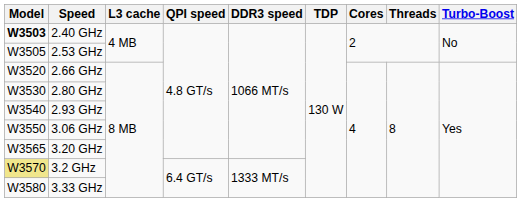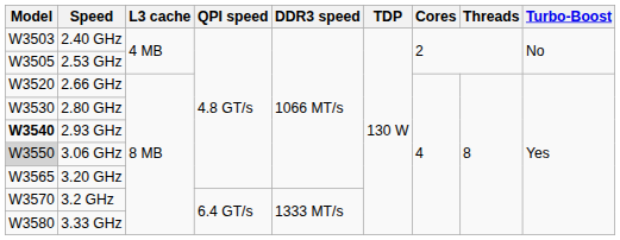2.40 GHz | Model: bold -> normal
2.93 GHz | Model: normal -> bold
3.06 GHz | Model: no background -> lightgrey background
3.2 GHz | Model: khaki background -> no background
